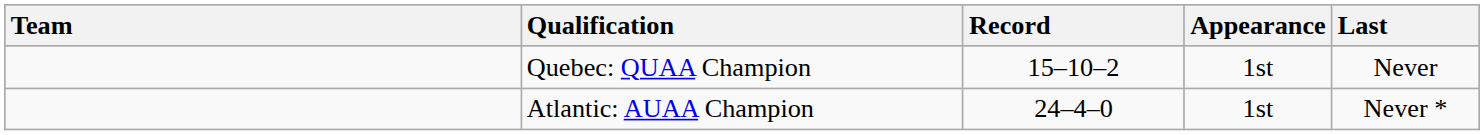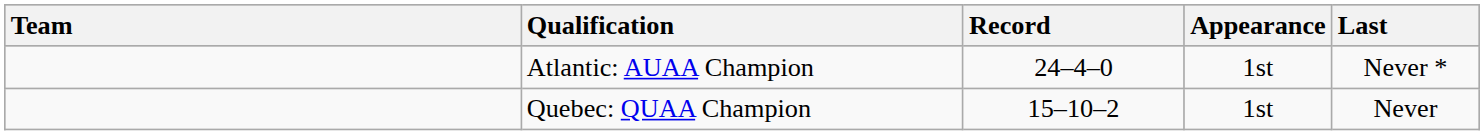rows swapped: Quebec: QUAA Champion <-> Atlantic: AUAA Champion
